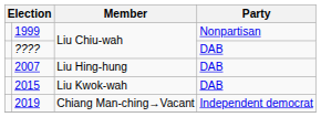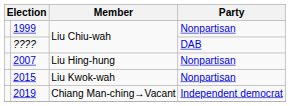2007 | Party: DAB -> Nonpartisan
2015 | Party: DAB -> Nonpartisan
